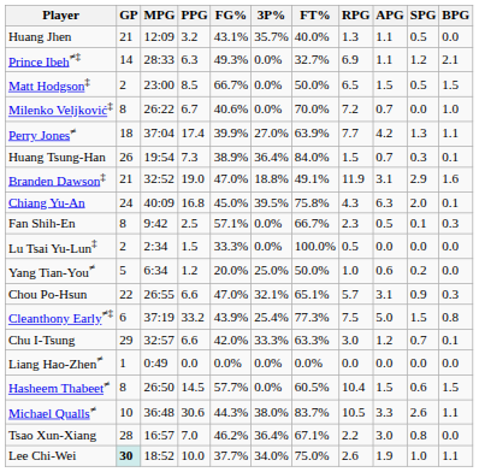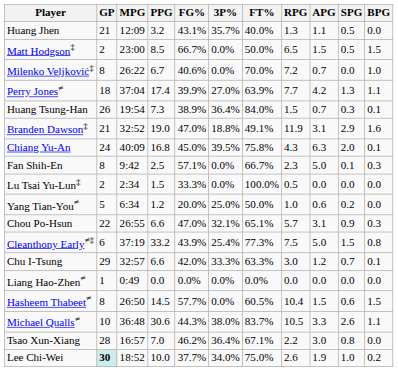- row: Prince Ibeh≠‡ | 14 | 28:33 | 6.3 | 49.3% | 0.0% | 32.7% | 6.9 | 1.1 | 1.2 | 2.1
Fan Shih-En | APG: 0.5 -> 5.0
Lee Chi-Wei | BPG: 1.1 -> 0.2
